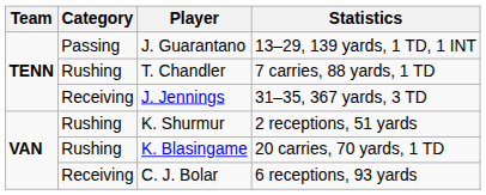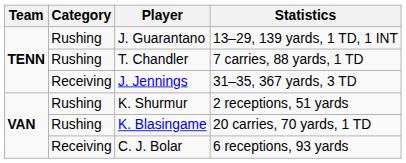J. Guarantano | Category: Passing -> Rushing
